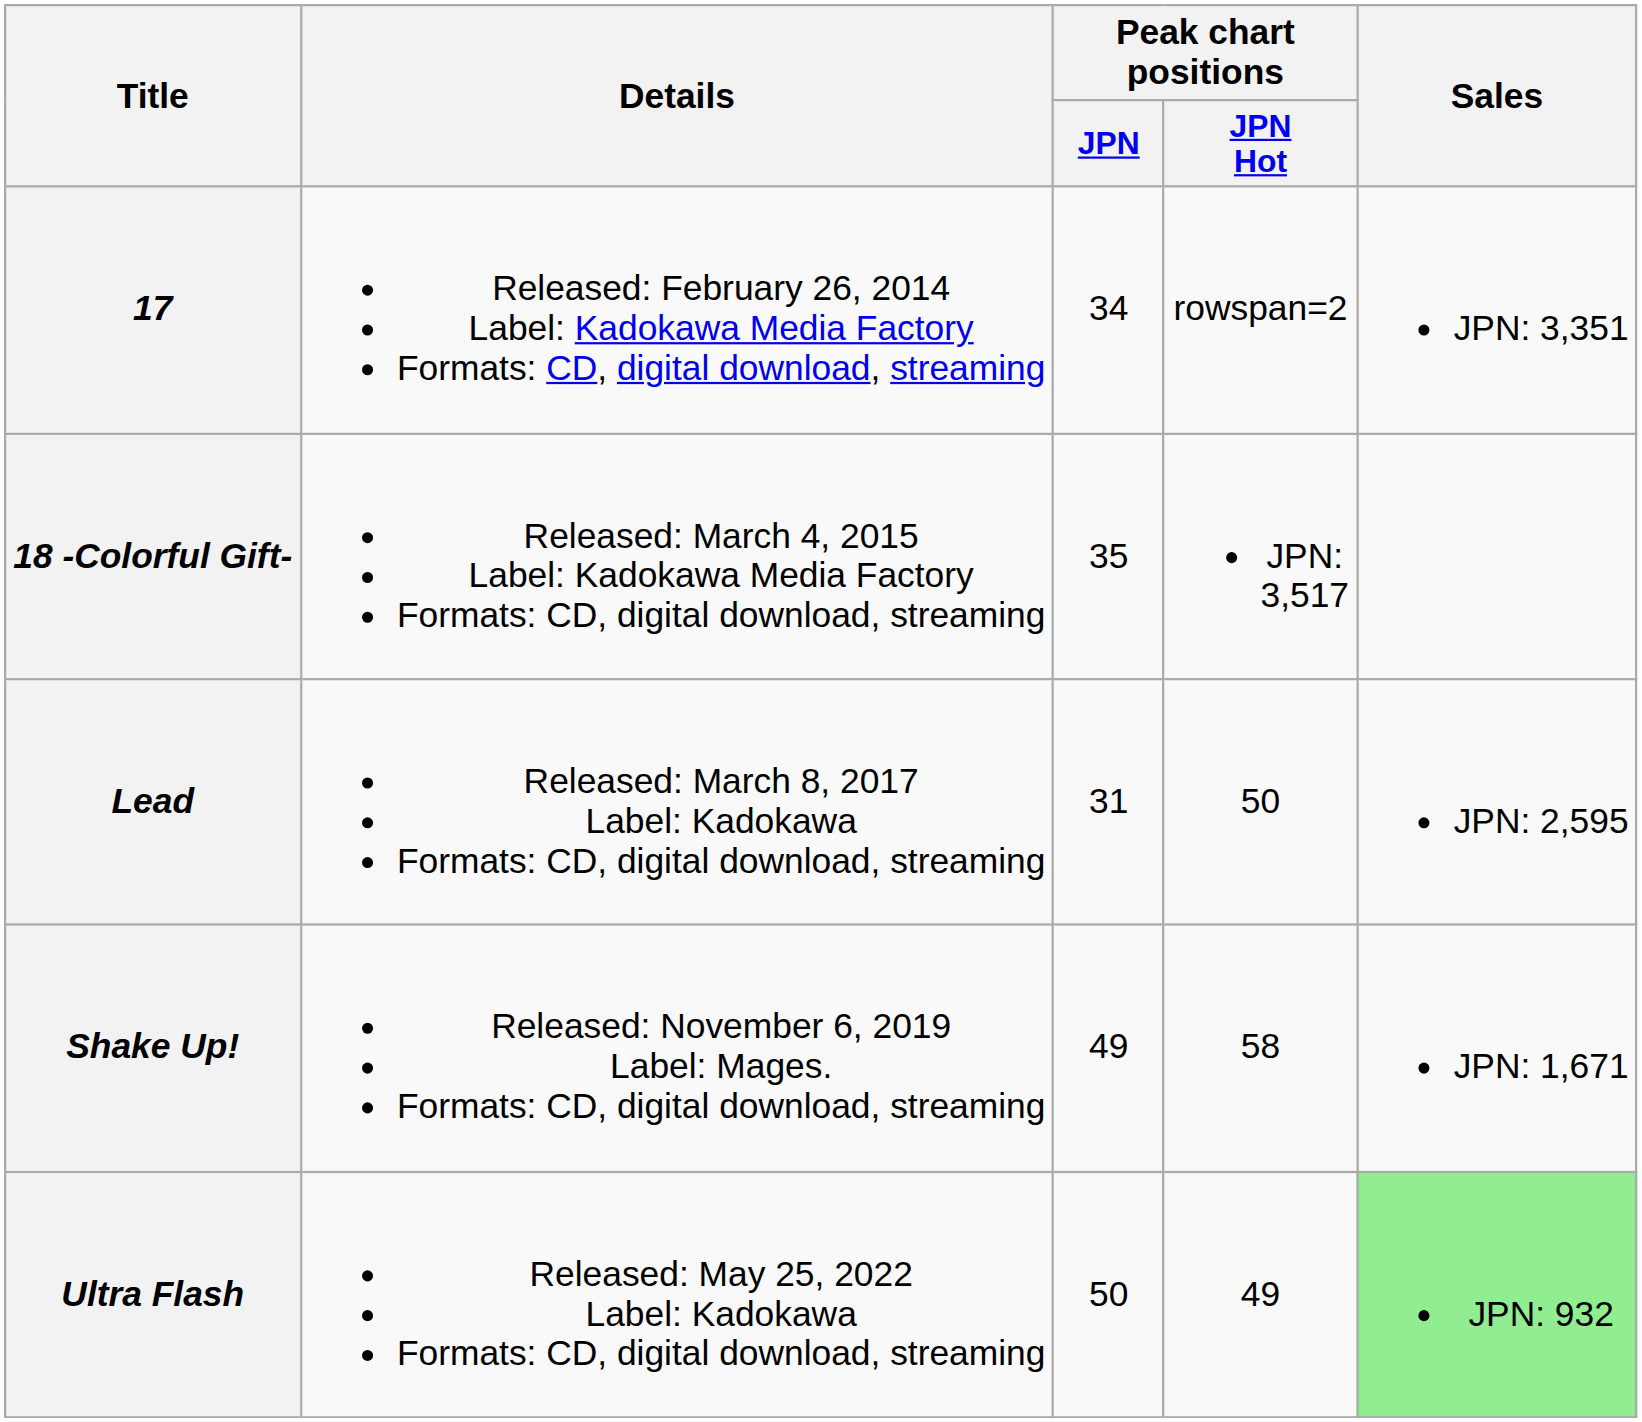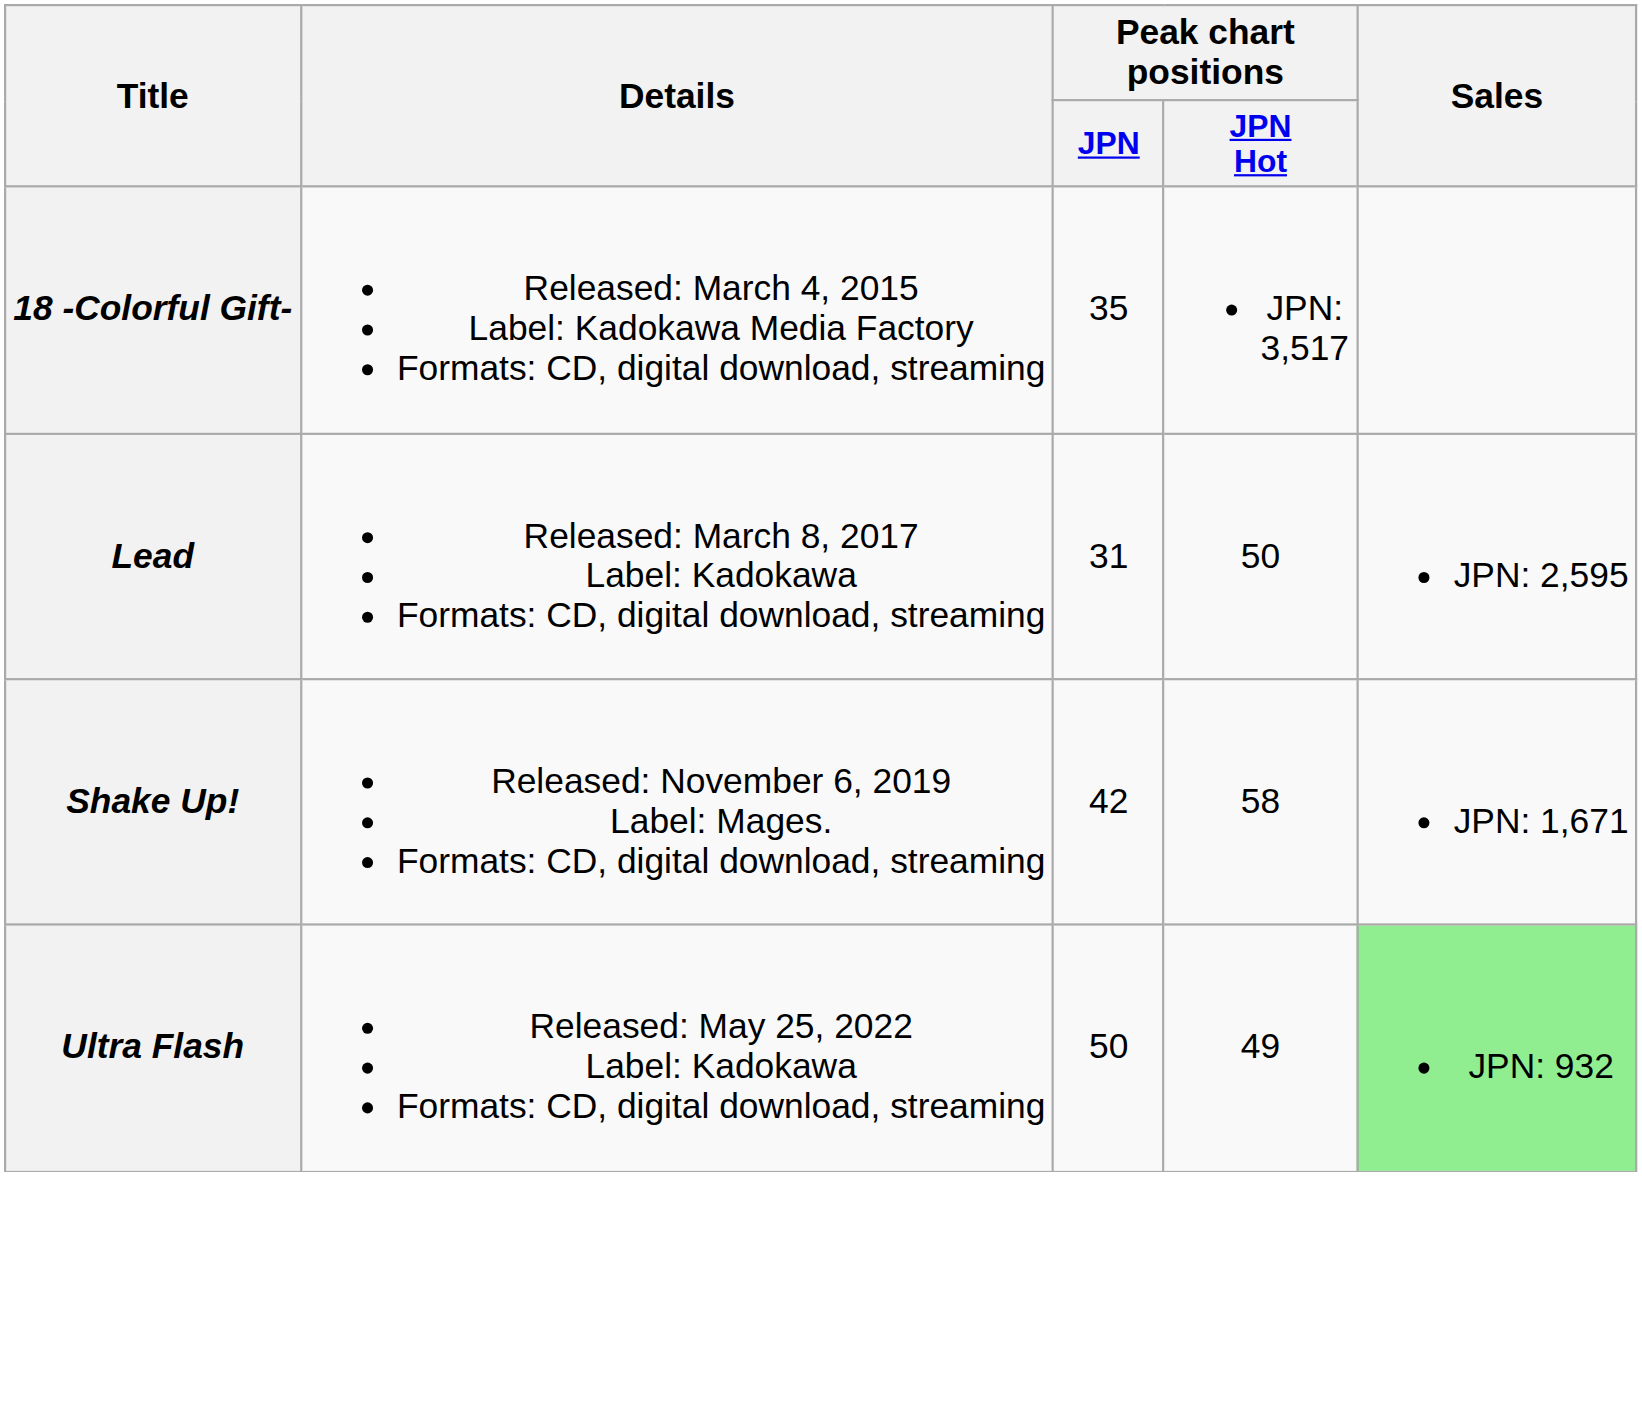- row: 17 | Released: February 26, 2014 Label: Kadokawa Media Factory Formats: CD, digital download, streaming | 34 | rowspan=2 | JPN: 3,351
Shake Up! | Peak chart positions / JPN: 49 -> 42
